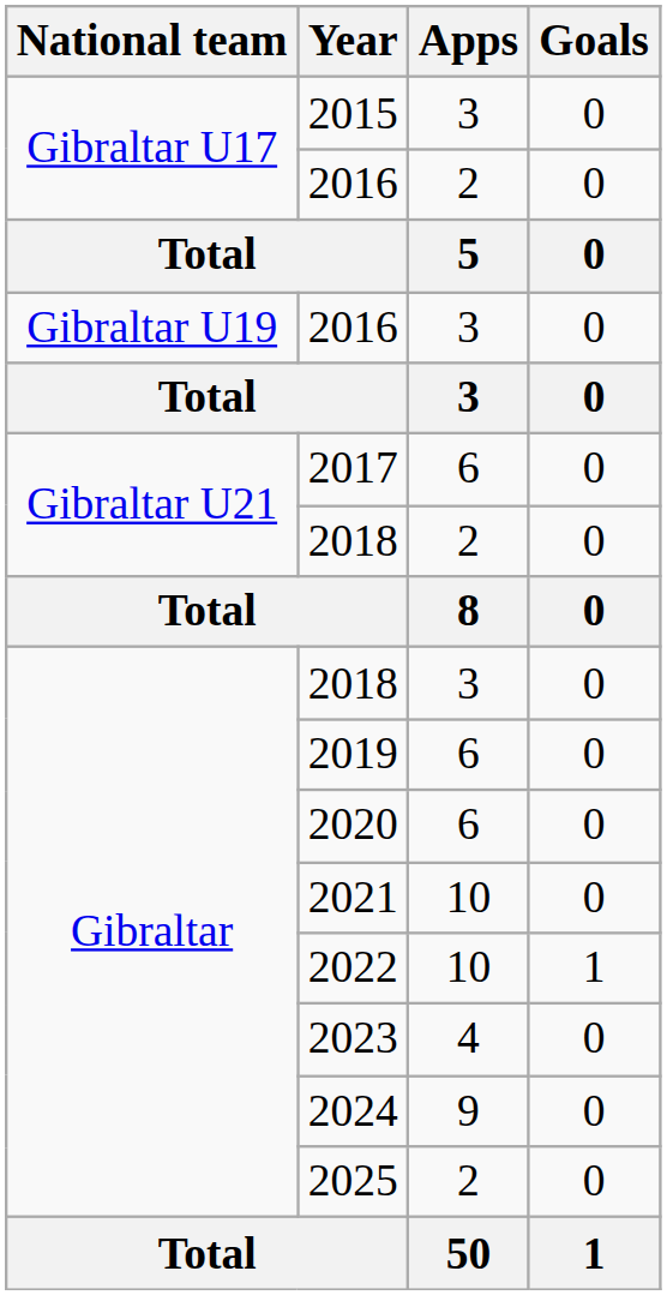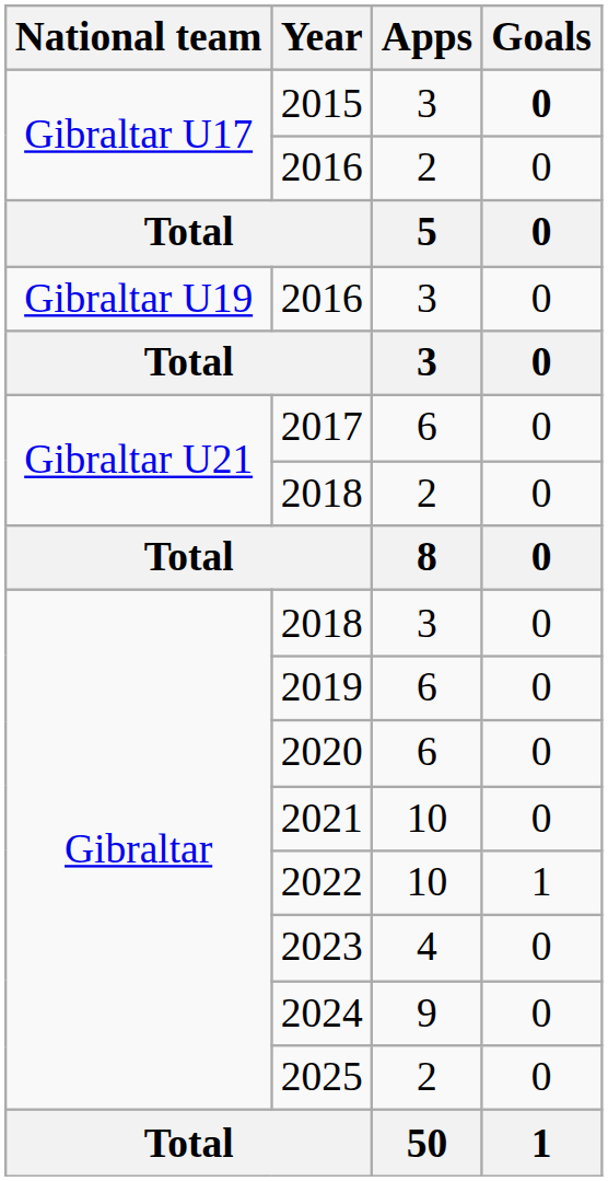2015 | Goals: normal -> bold
